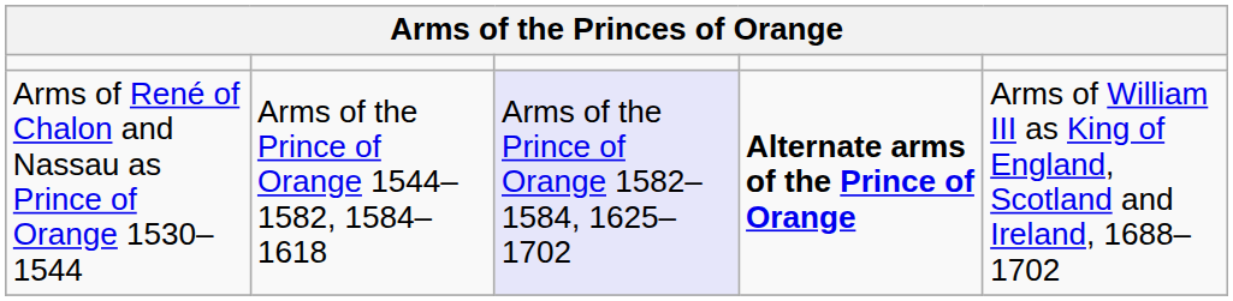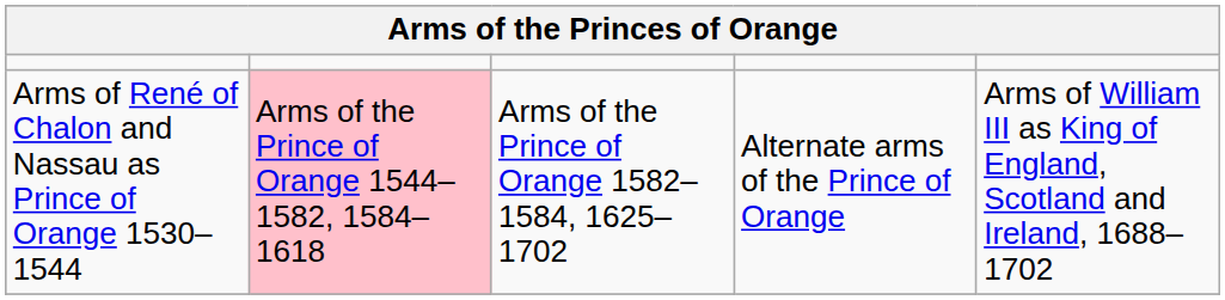row 3 | column 2: no background -> pink background
row 3 | column 3: lavender background -> no background
row 3 | column 4: bold -> normal
